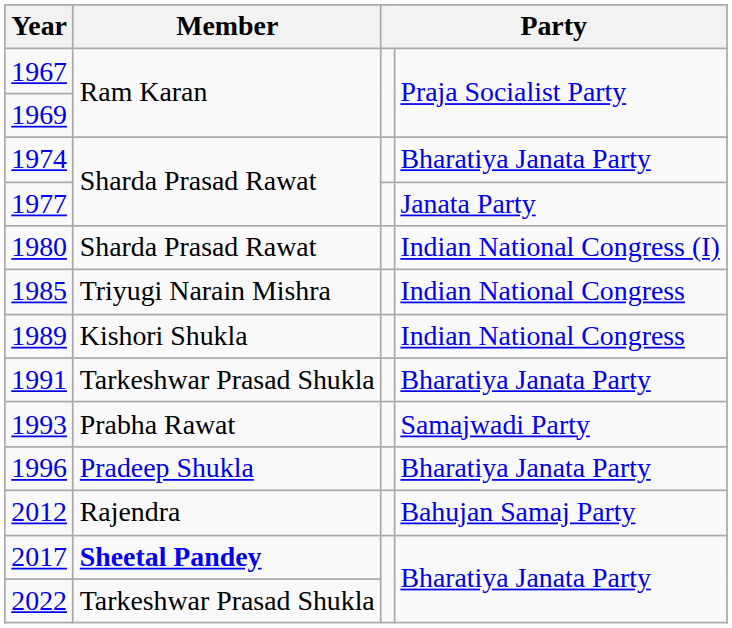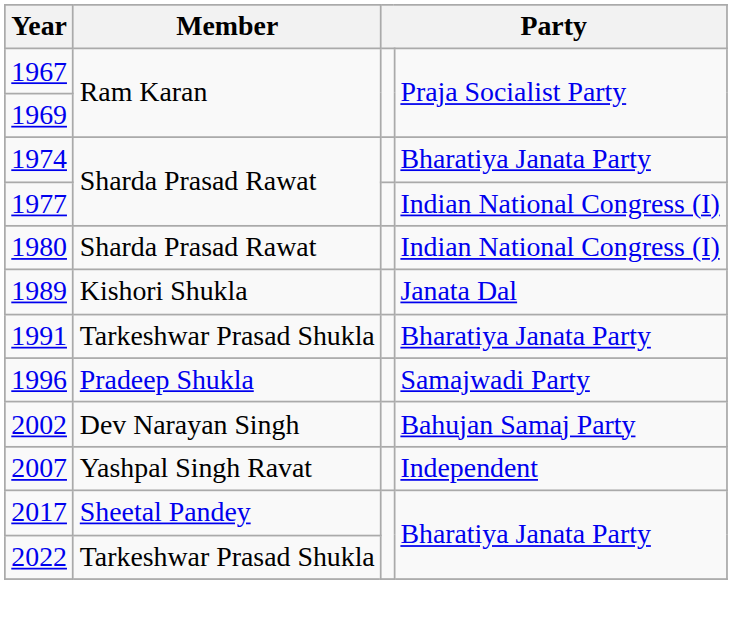1977 | column 4: Janata Party -> Indian National Congress (I)
- row: 1985 | Triyugi Narain Mishra | Indian National Congress
1989 | column 4: Indian National Congress -> Janata Dal
- row: 1993 | Prabha Rawat | Samajwadi Party
1996 | column 4: Bharatiya Janata Party -> Samajwadi Party
+ row: 2002 | Dev Narayan Singh | Bahujan Samaj Party
+ row: 2007 | Yashpal Singh Ravat | Independent
- row: 2012 | Rajendra | Bahujan Samaj Party
2017 | Member: bold -> normal
